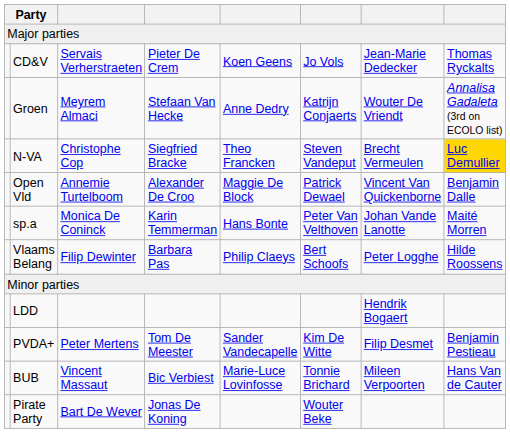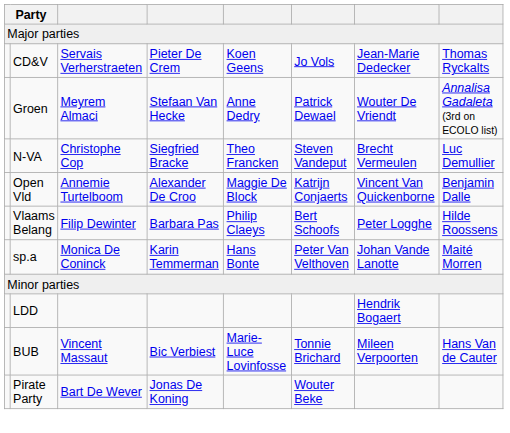Groen | column 6: Katrijn Conjaerts -> Patrick Dewael
N-VA | column 8: gold background -> no background
Open Vld | column 6: Patrick Dewael -> Katrijn Conjaerts
rows swapped: sp.a <-> Vlaams Belang
- row: PVDA+ | Peter Mertens | Tom De Meester | Sander Vandecapelle | Kim De Witte | Filip Desmet | Benjamin Pestieau
